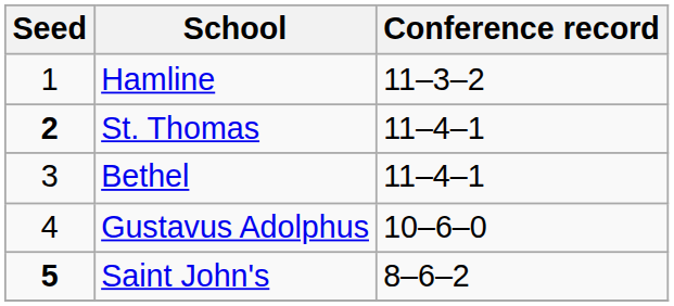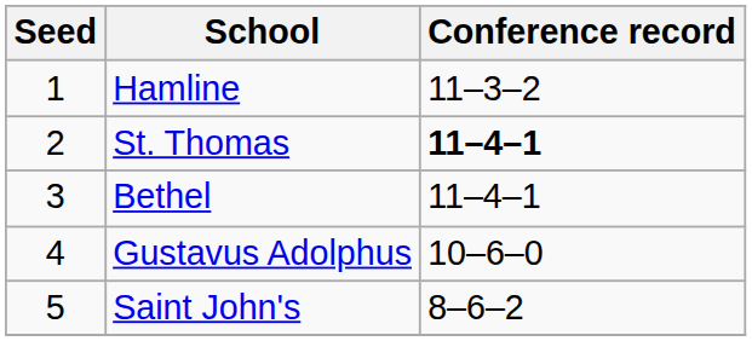St. Thomas | Seed: bold -> normal
St. Thomas | Conference record: normal -> bold
Saint John's | Seed: bold -> normal
